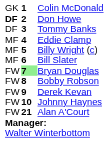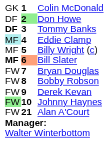Don Howe | column 1: bold -> normal
Don Howe | column 2: no background -> lightgreen background
Tommy Banks | column 1: normal -> bold
Eddie Clamp | column 1: no background -> paleturquoise background
Bill Slater | column 1: normal -> bold
Bill Slater | column 2: no background -> lightsalmon background
Bryan Douglas | column 2: lightgreen background -> no background
Johnny Haynes | column 1: no background -> lightgreen background
